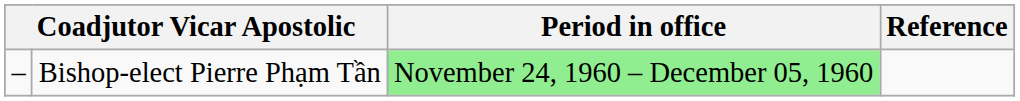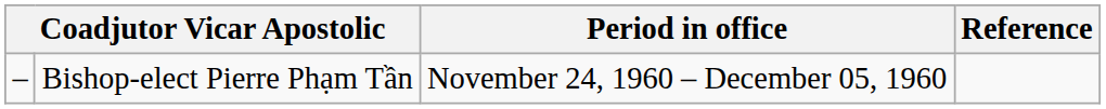Bishop-elect Pierre Phạm Tần | Period in office: lightgreen background -> no background
